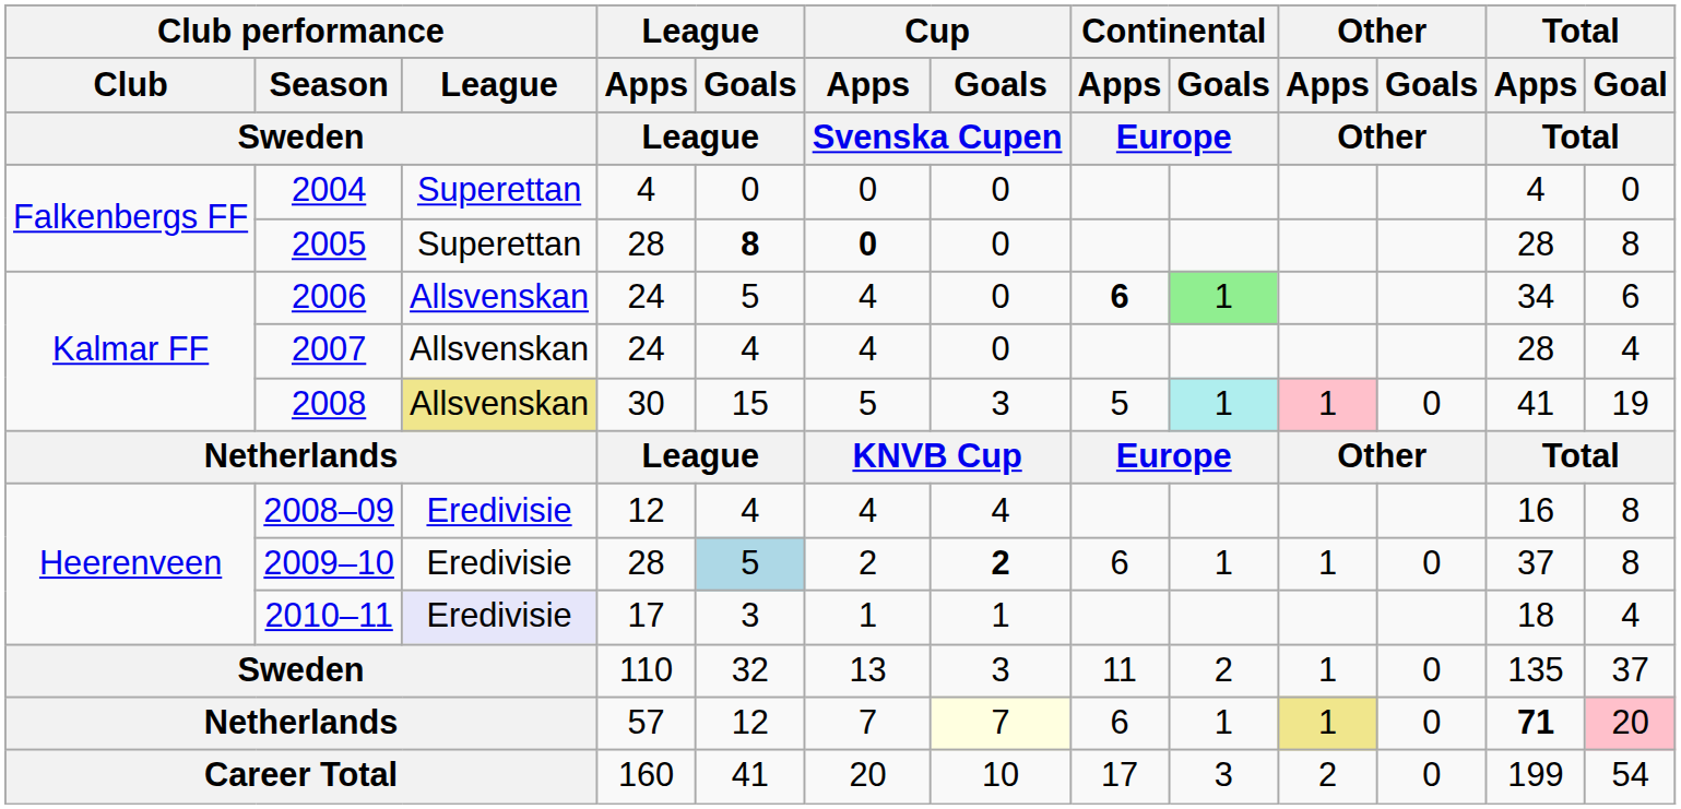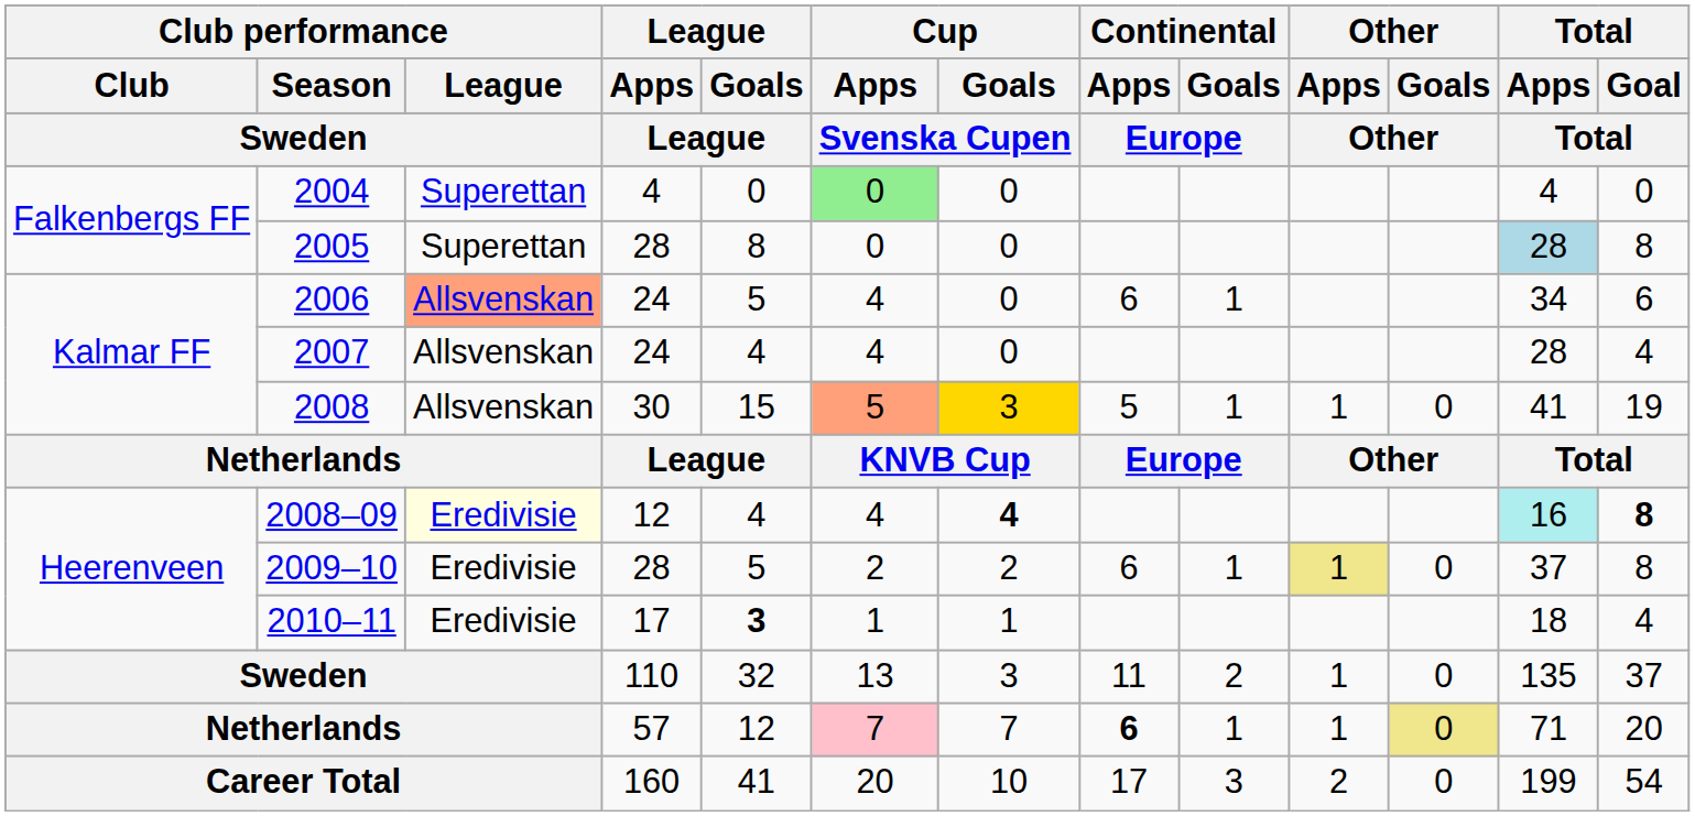2004 | Cup / Apps / Svenska Cupen: no background -> lightgreen background
2005 | League / Goals / League: bold -> normal
2005 | Cup / Apps / Svenska Cupen: bold -> normal
2005 | Total / Apps / Total: no background -> lightblue background
2006 | Club performance / League / Sweden: no background -> lightsalmon background
2006 | Continental / Apps / Europe: bold -> normal
2006 | Continental / Goals / Europe: lightgreen background -> no background
2008 | Club performance / League / Sweden: khaki background -> no background
2008 | Cup / Apps / Svenska Cupen: no background -> lightsalmon background
2008 | Cup / Goals / Svenska Cupen: no background -> gold background
2008 | Continental / Goals / Europe: paleturquoise background -> no background
2008 | Other / Apps / Other: pink background -> no background
2008–09 | Club performance / League / Sweden: no background -> lightyellow background
2008–09 | Cup / Goals / Svenska Cupen: normal -> bold
2008–09 | Total / Apps / Total: no background -> paleturquoise background
2008–09 | Total / Goal / Total: normal -> bold
2009–10 | League / Goals / League: lightblue background -> no background
2009–10 | Cup / Goals / Svenska Cupen: bold -> normal
2009–10 | Other / Apps / Other: no background -> khaki background
2010–11 | Club performance / League / Sweden: lavender background -> no background
2010–11 | League / Goals / League: normal -> bold
Netherlands / 57 | Cup / Apps / Svenska Cupen: no background -> pink background
Netherlands / 57 | Cup / Goals / Svenska Cupen: lightyellow background -> no background
Netherlands / 57 | Continental / Apps / Europe: normal -> bold
Netherlands / 57 | Other / Apps / Other: khaki background -> no background
Netherlands / 57 | Other / Goals / Other: no background -> khaki background
Netherlands / 57 | Total / Apps / Total: bold -> normal
Netherlands / 57 | Total / Goal / Total: pink background -> no background
